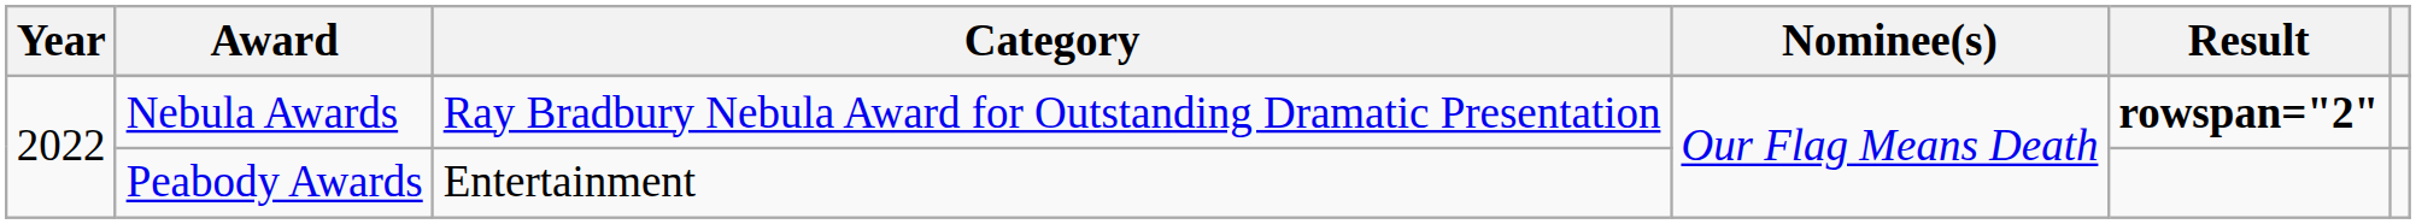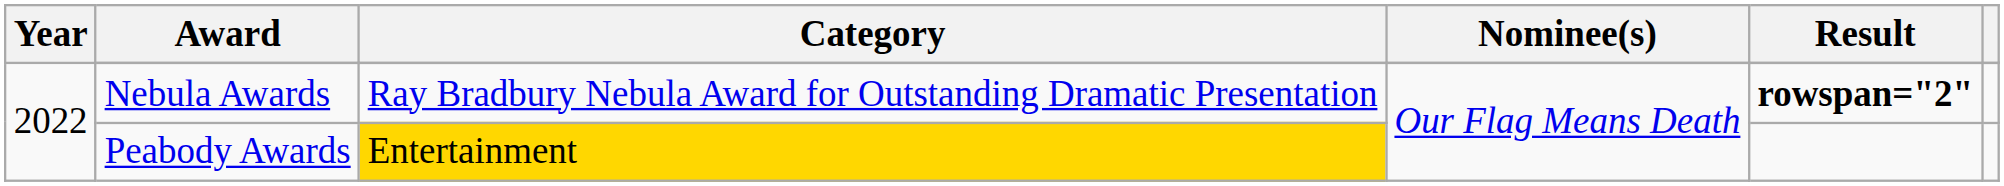Peabody Awards | Category: no background -> gold background
